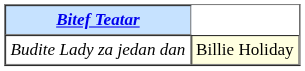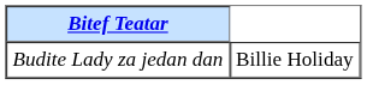Budite Lady za jedan dan | column 2: lightyellow background -> no background
